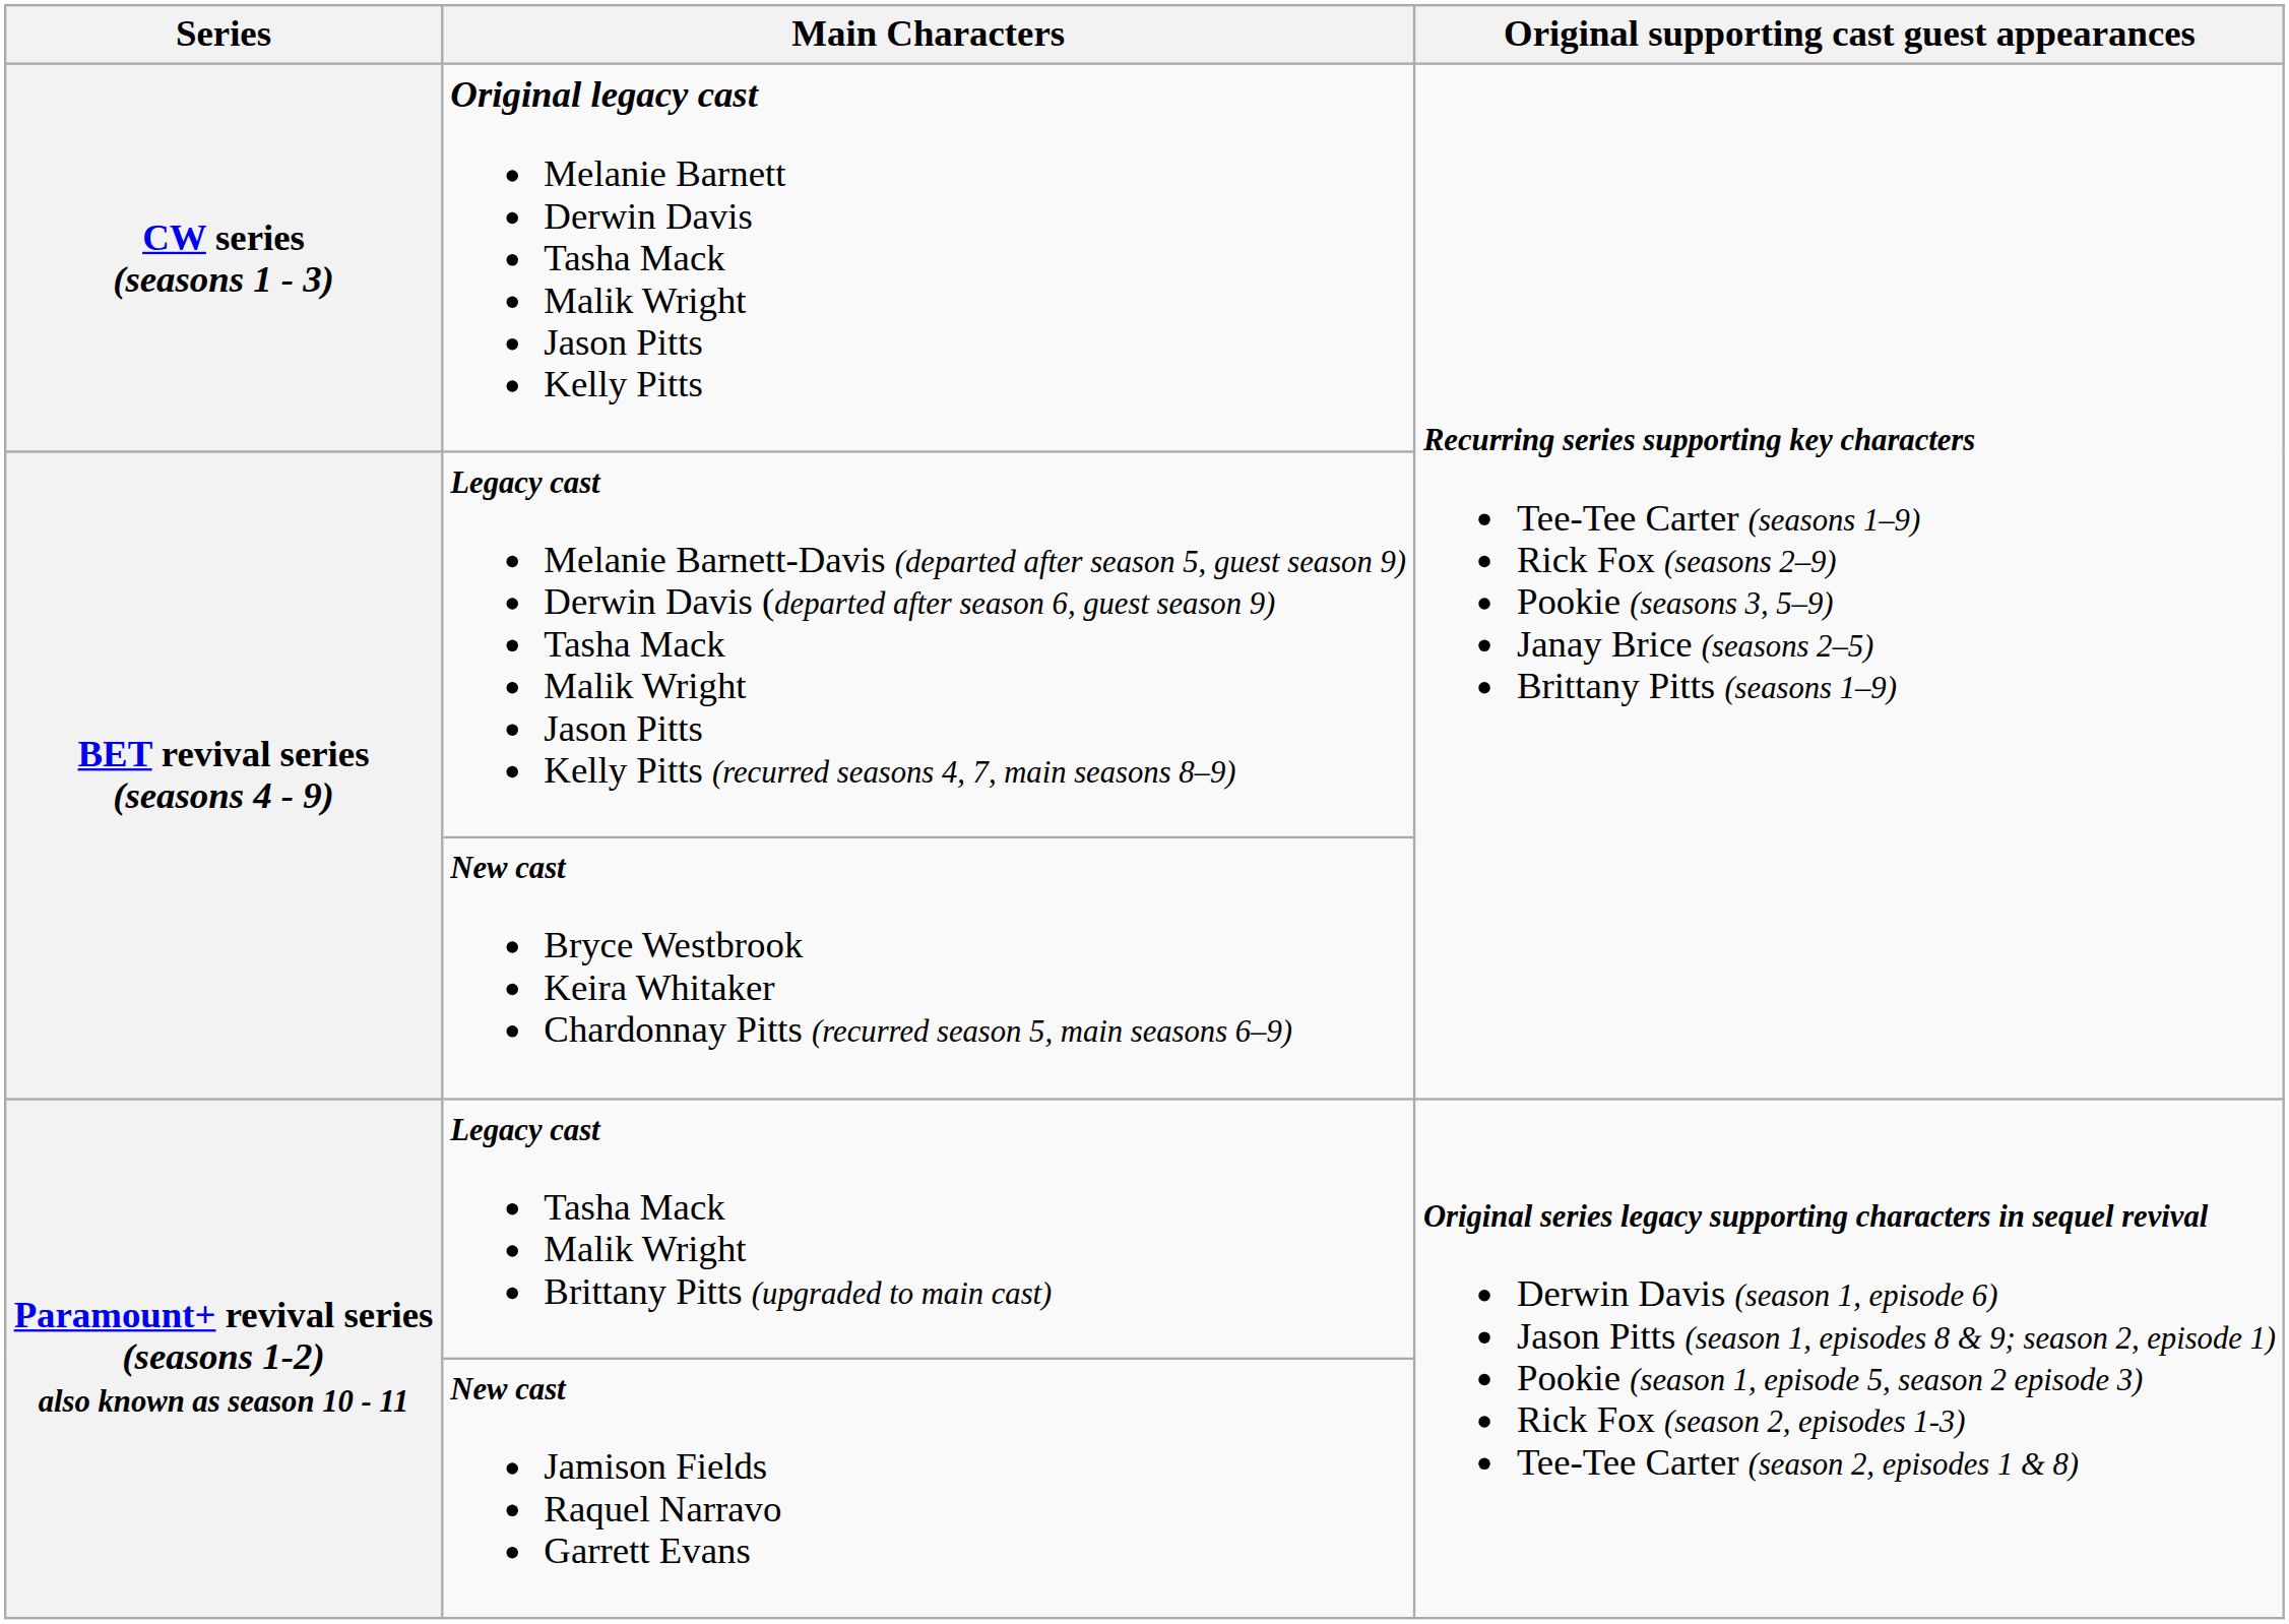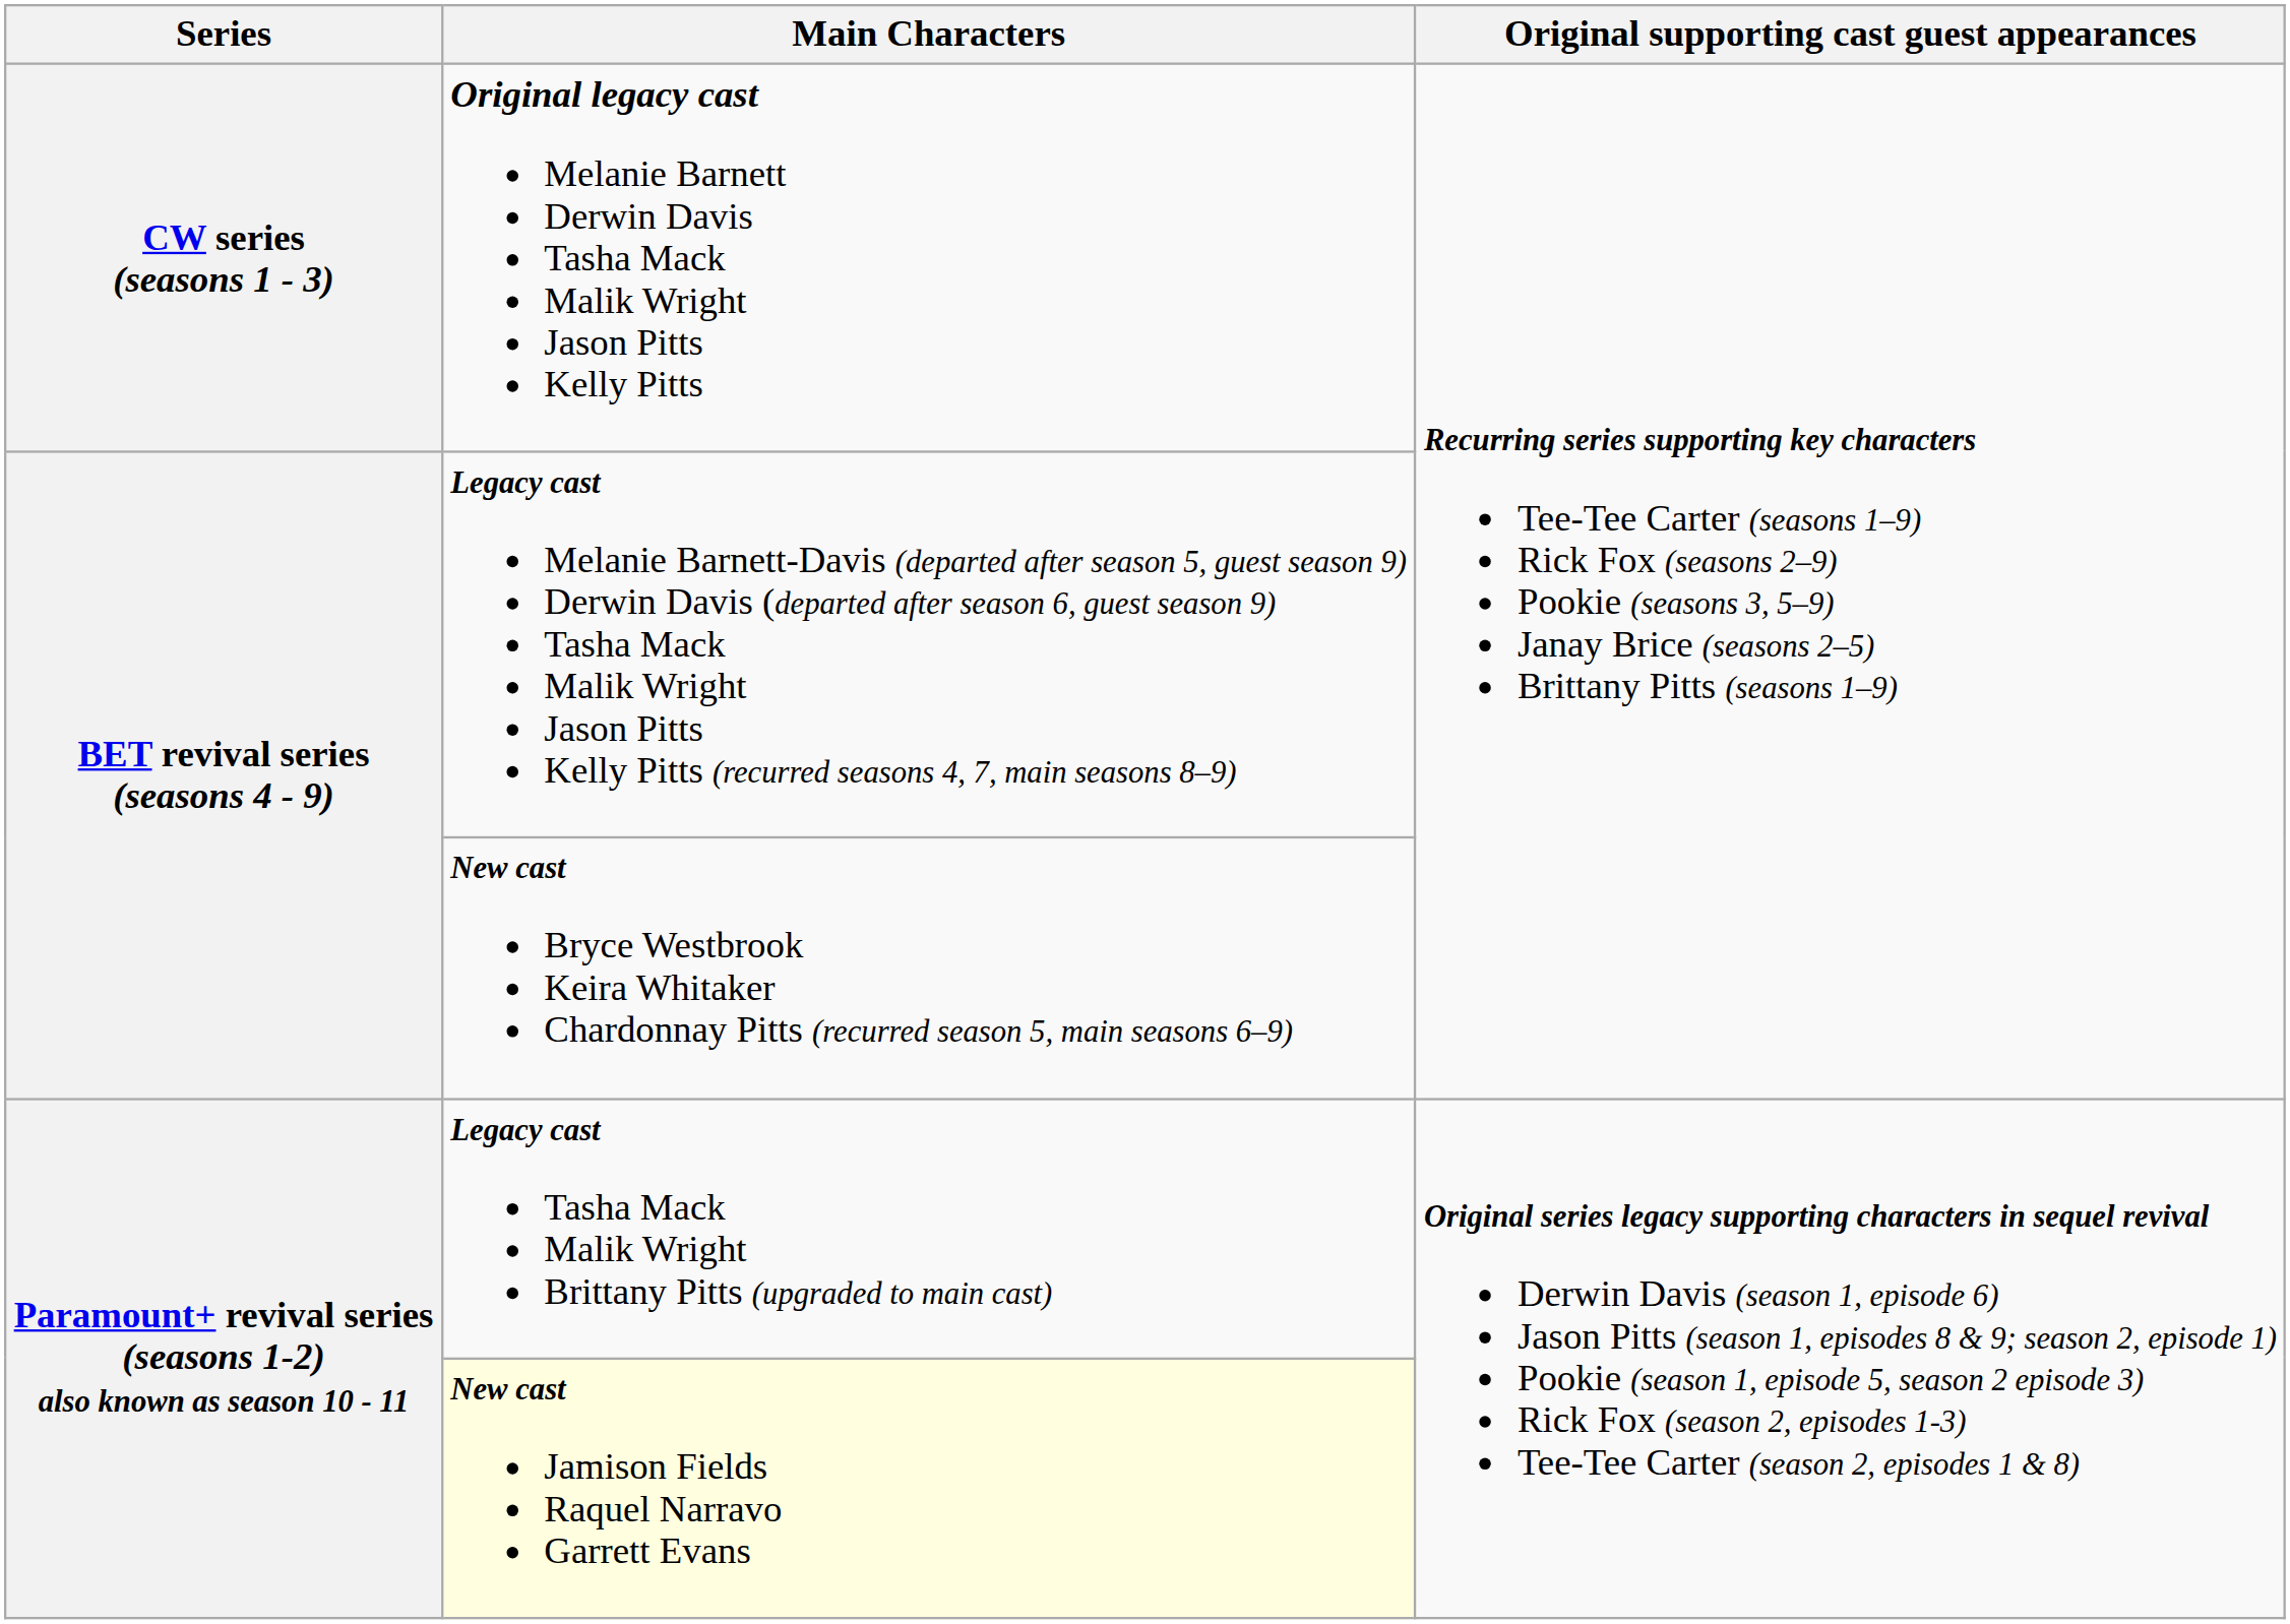New cast Jamison Fields Raquel Narravo Garrett Evans | Main Characters: no background -> lightyellow background
